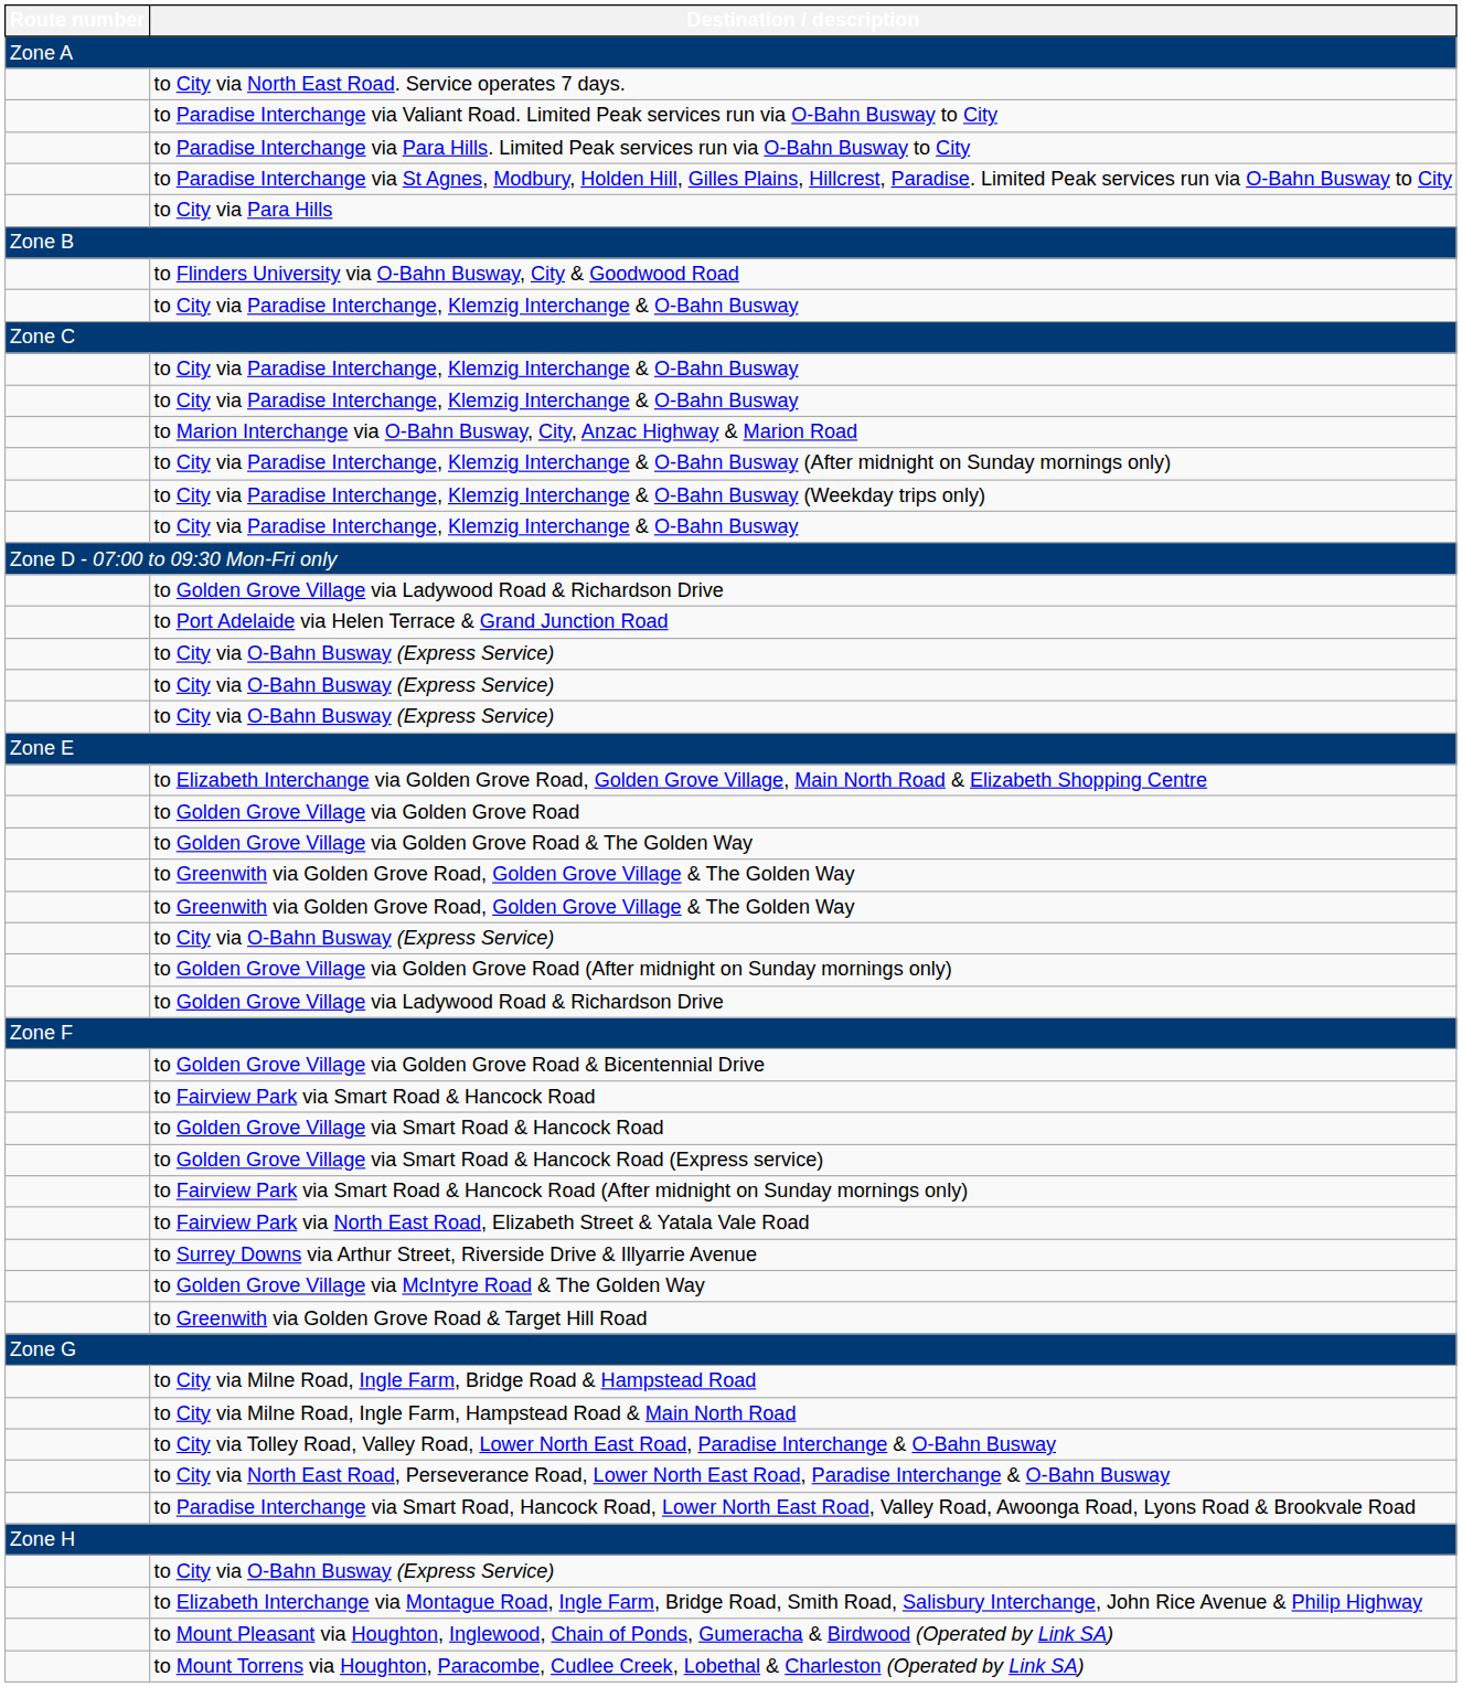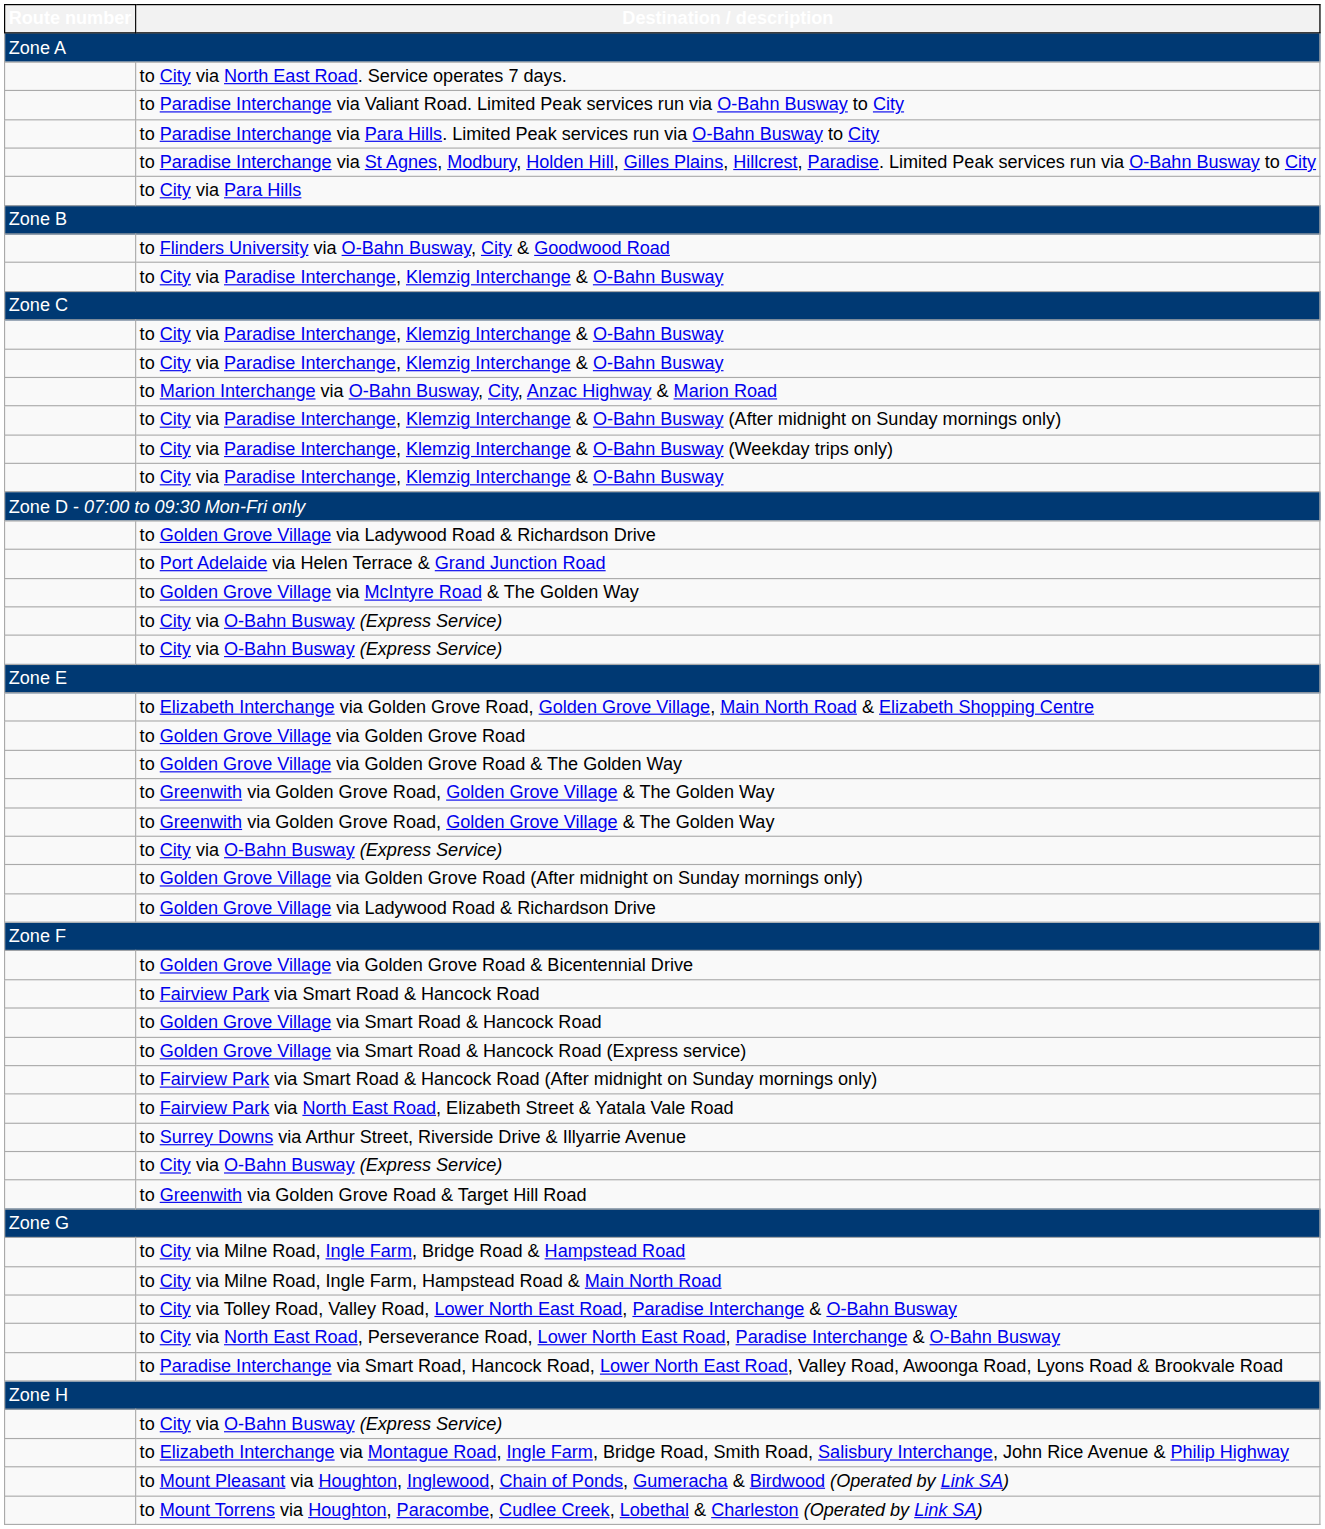row 21 | Destination / description: to City via O-Bahn Busway (Express Service) -> to Golden Grove Village via McIntyre Road & The Golden Way
row 41 | Destination / description: to Golden Grove Village via McIntyre Road & The Golden Way -> to City via O-Bahn Busway (Express Service)
